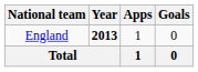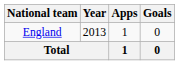England | Year: bold -> normal
